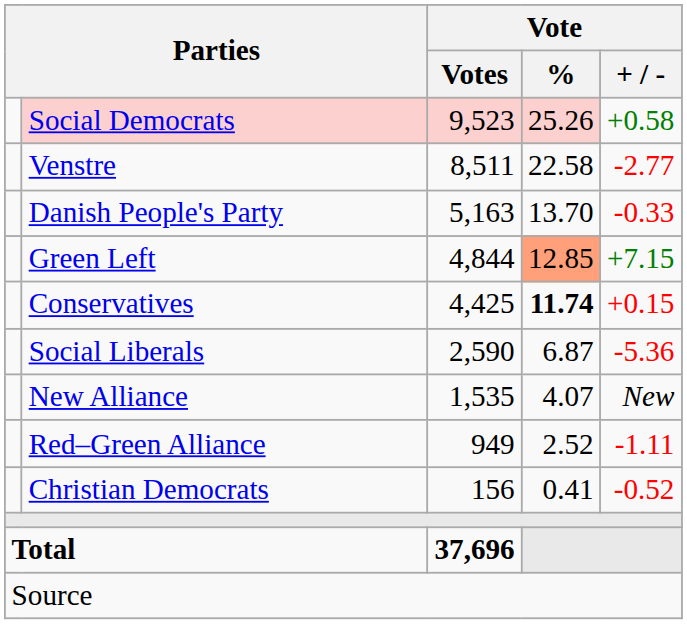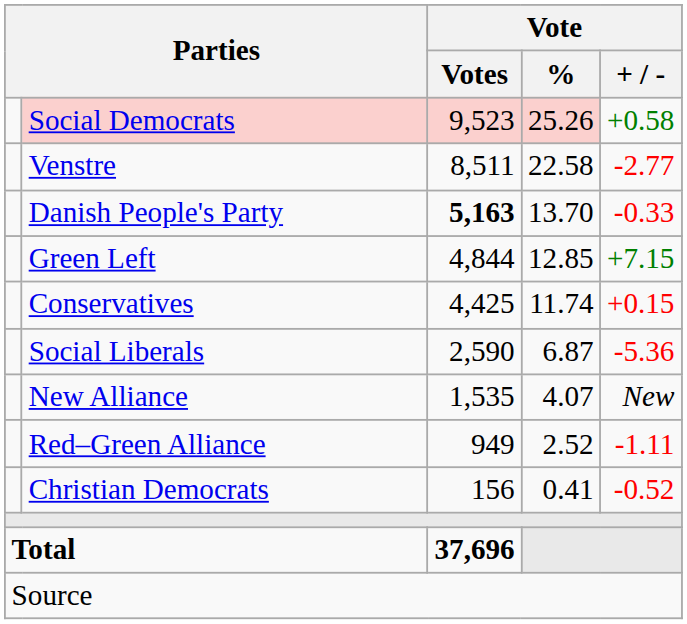Danish People's Party | Vote / Votes: normal -> bold
Green Left | Vote / %: lightsalmon background -> no background
Conservatives | Vote / %: bold -> normal
